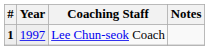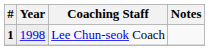Lee Chun-seok Coach | Year: 1997 -> 1998
